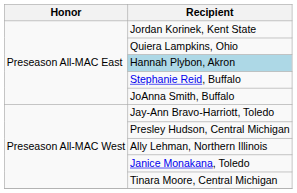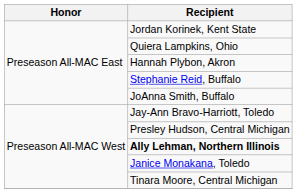row 4 | Recipient: lightblue background -> no background
row 9 | Recipient: normal -> bold
